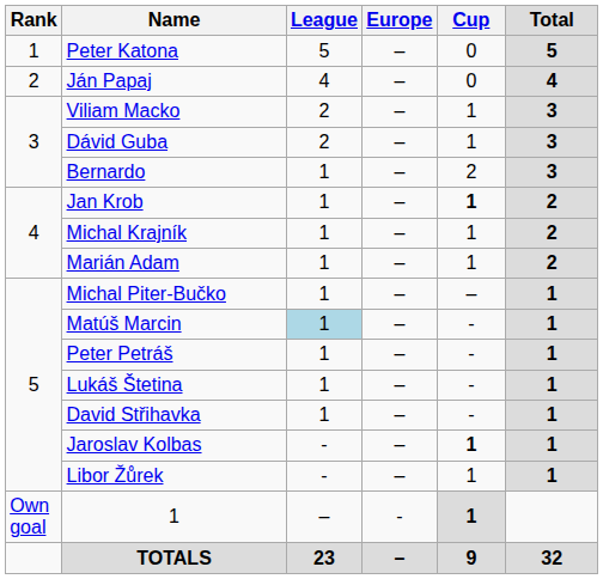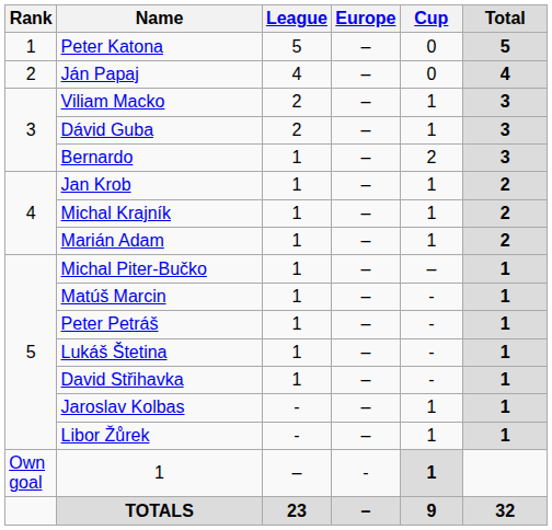Jan Krob | Cup: bold -> normal
Matúš Marcin | League: lightblue background -> no background
Jaroslav Kolbas | Cup: bold -> normal
